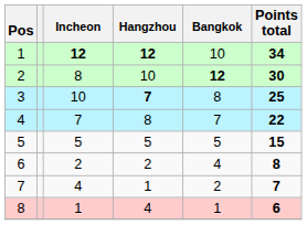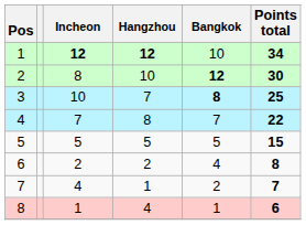3 | Hangzhou: bold -> normal
3 | Bangkok: normal -> bold
